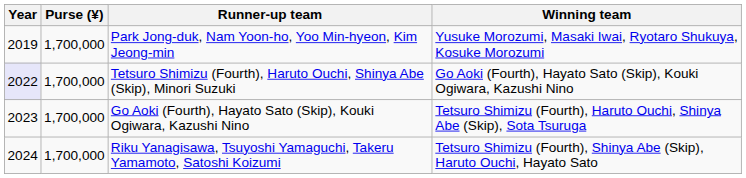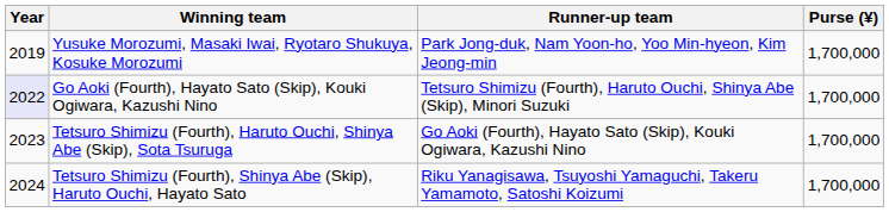columns swapped: Winning team <-> Purse (¥)
